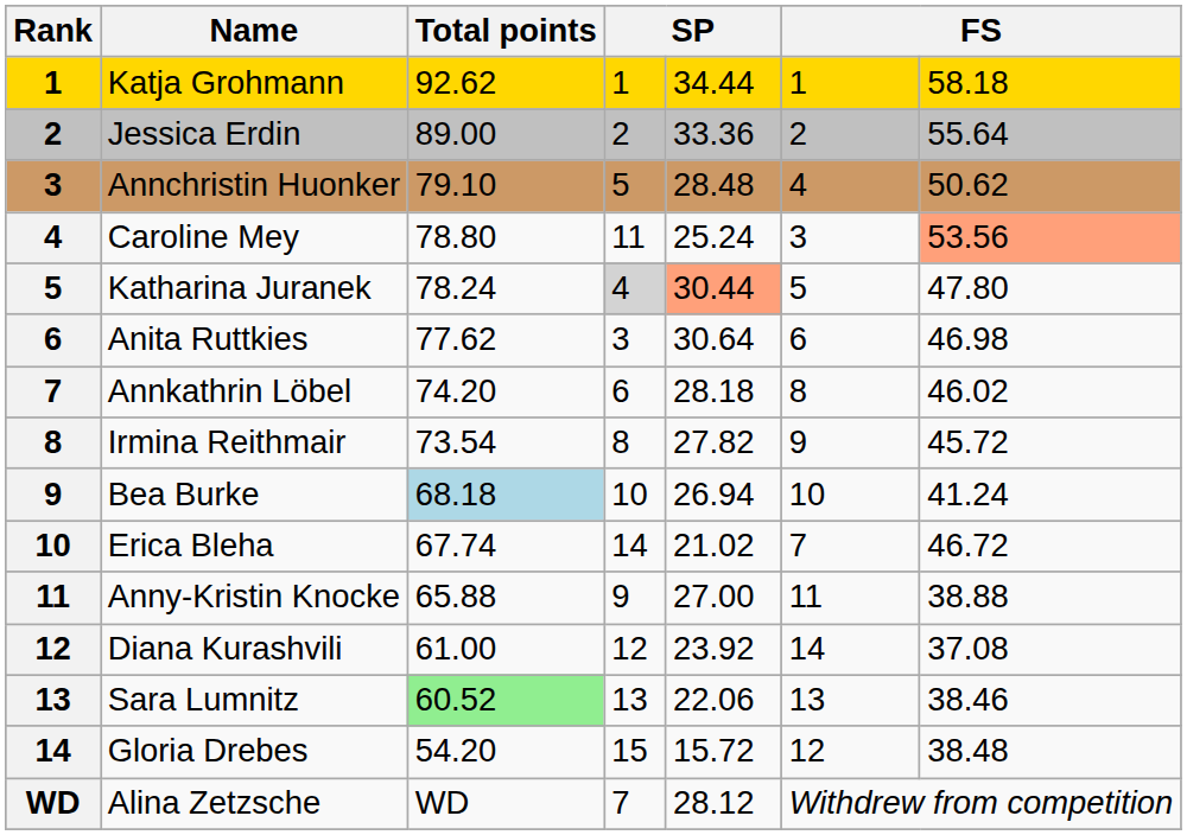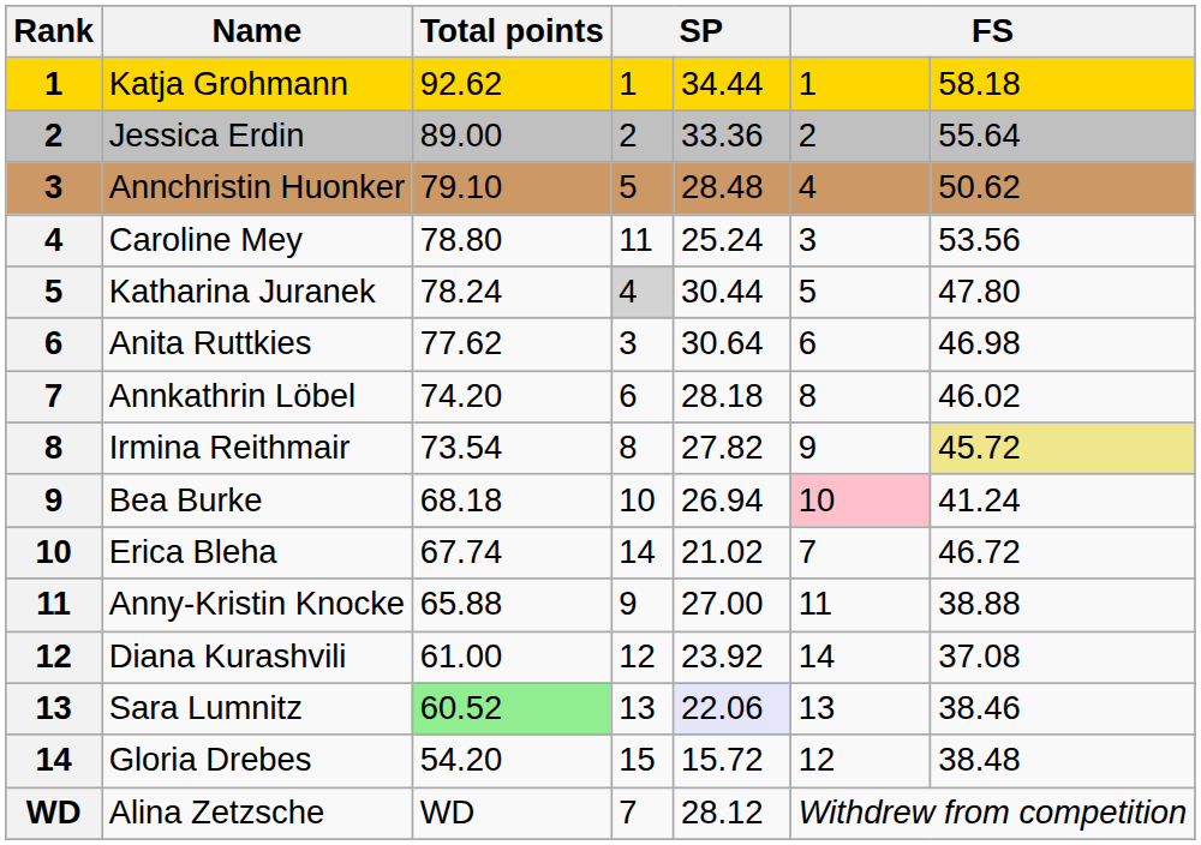Caroline Mey | column 7: lightsalmon background -> no background
Katharina Juranek | column 5: lightsalmon background -> no background
Irmina Reithmair | column 7: no background -> khaki background
Bea Burke | Total points: lightblue background -> no background
Bea Burke | column 6: no background -> pink background
Sara Lumnitz | column 5: no background -> lavender background
